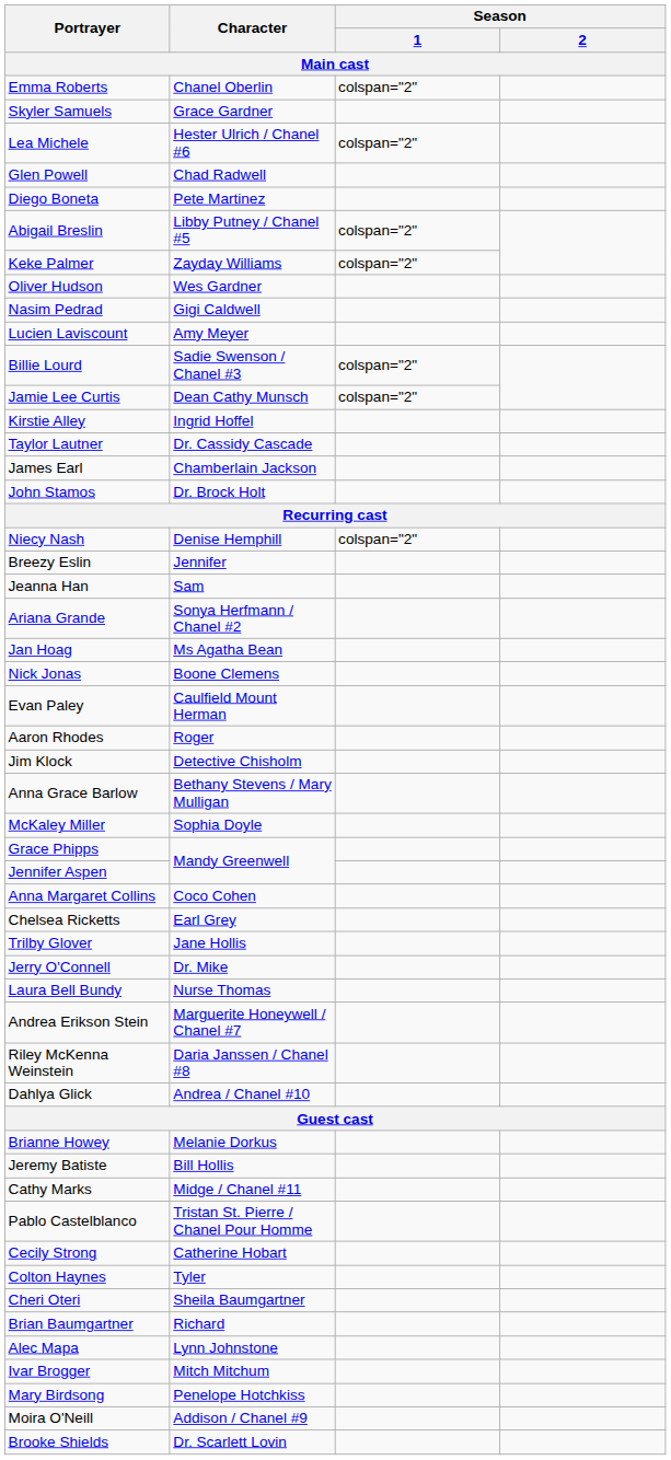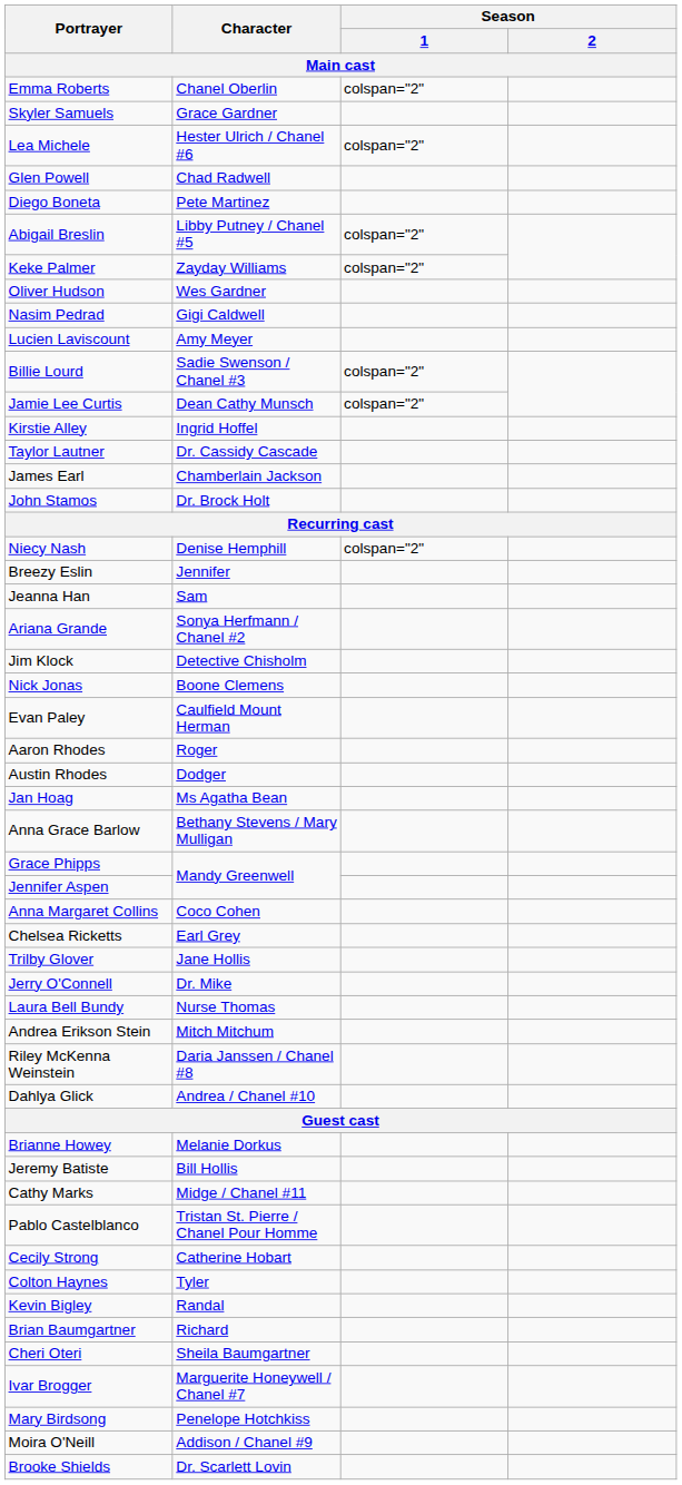rows swapped: Jim Klock <-> Jan Hoag
+ row: Austin Rhodes | Dodger
- row: McKaley Miller | Sophia Doyle
Andrea Erikson Stein | Character: Marguerite Honeywell / Chanel #7 -> Mitch Mitchum
+ row: Kevin Bigley | Randal
rows swapped: Cheri Oteri <-> Brian Baumgartner
- row: Alec Mapa | Lynn Johnstone
Ivar Brogger | Character: Mitch Mitchum -> Marguerite Honeywell / Chanel #7
